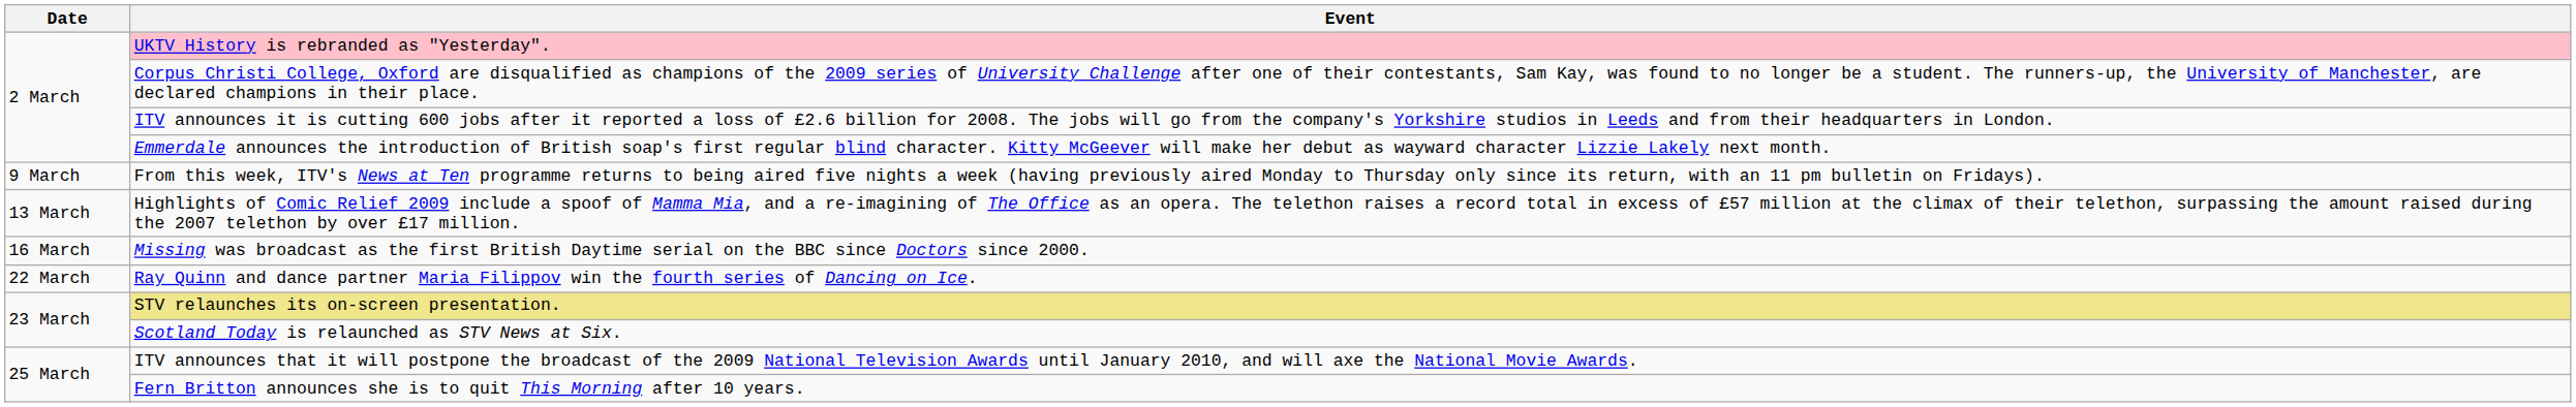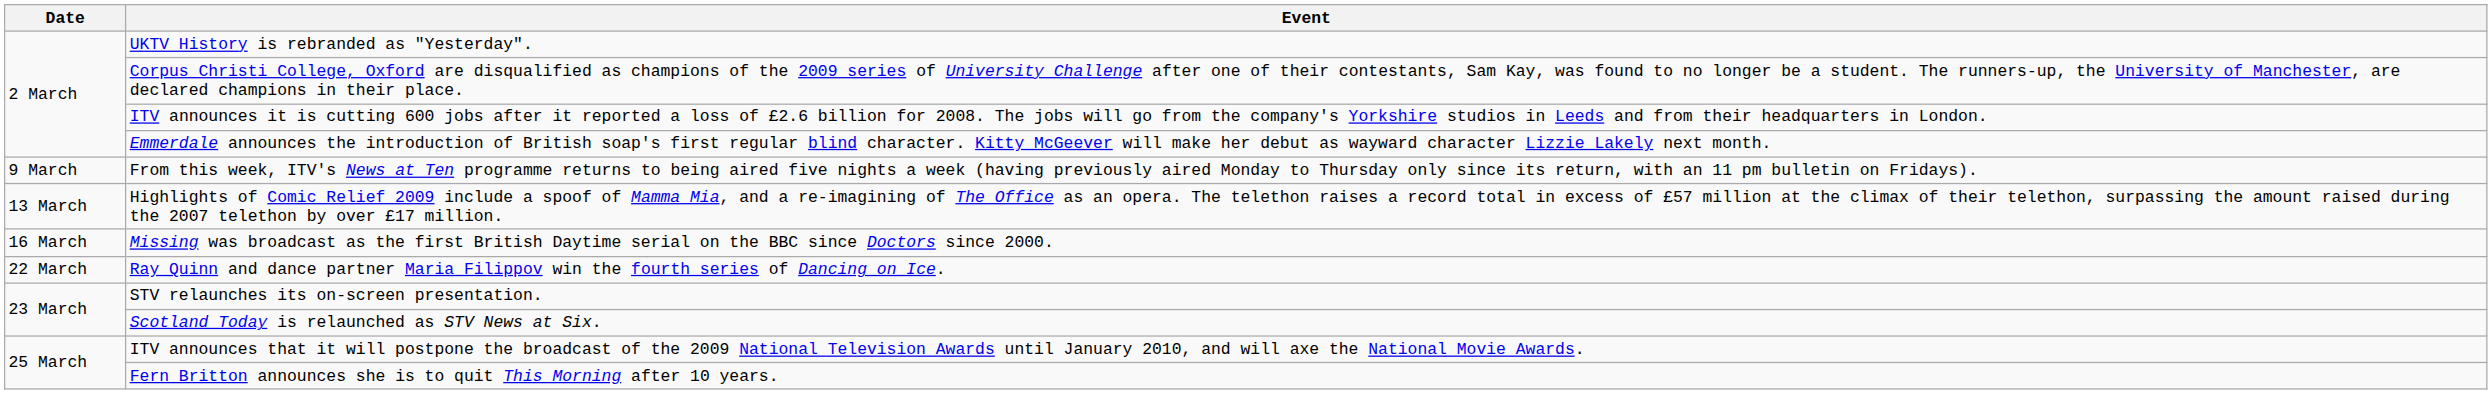UKTV History is rebranded as "Yesterday". | Event: pink background -> no background
STV relaunches its on-screen presentation. | Event: khaki background -> no background
